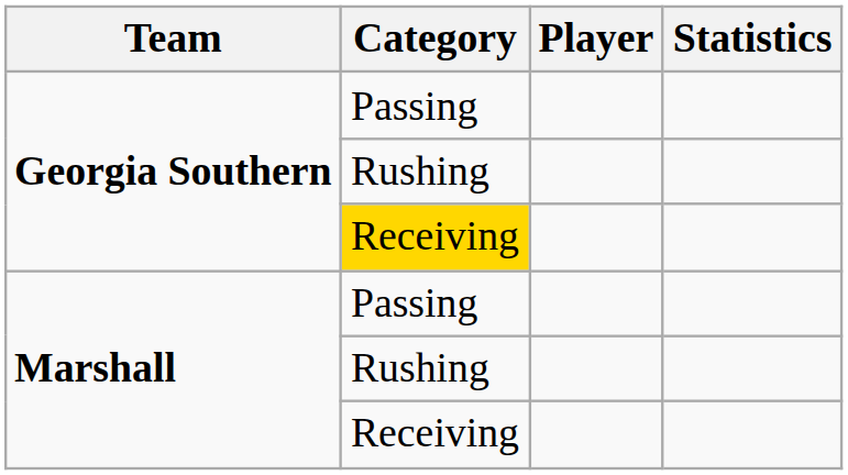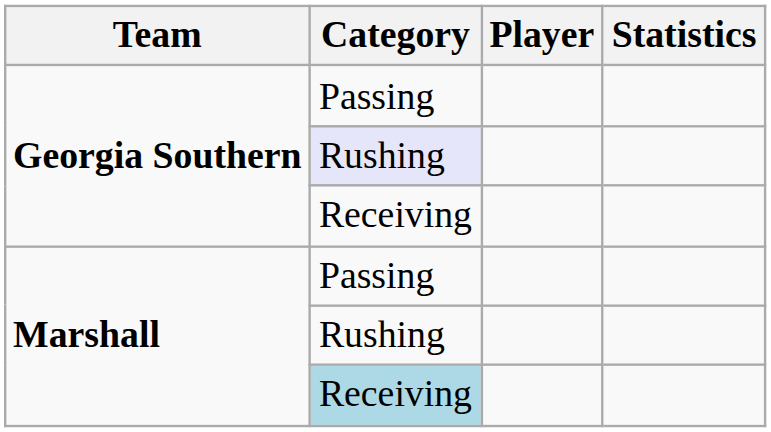Georgia Southern / Rushing | Category: no background -> lavender background
Georgia Southern / Receiving | Category: gold background -> no background
Marshall / Receiving | Category: no background -> lightblue background
